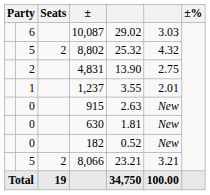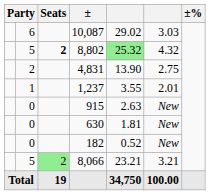8,802 | Seats: normal -> bold
8,802 | column 5: no background -> lightgreen background
8,066 | Seats: no background -> lightgreen background
